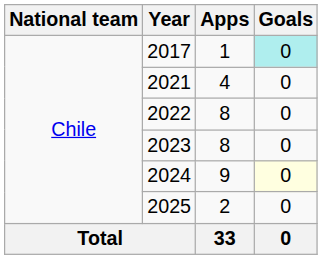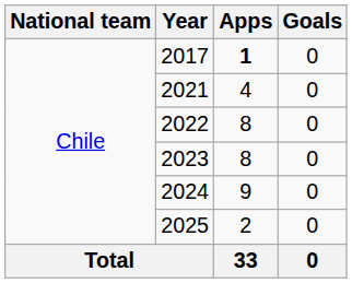2017 | Apps: normal -> bold
2017 | Goals: paleturquoise background -> no background
2024 | Goals: lightyellow background -> no background
